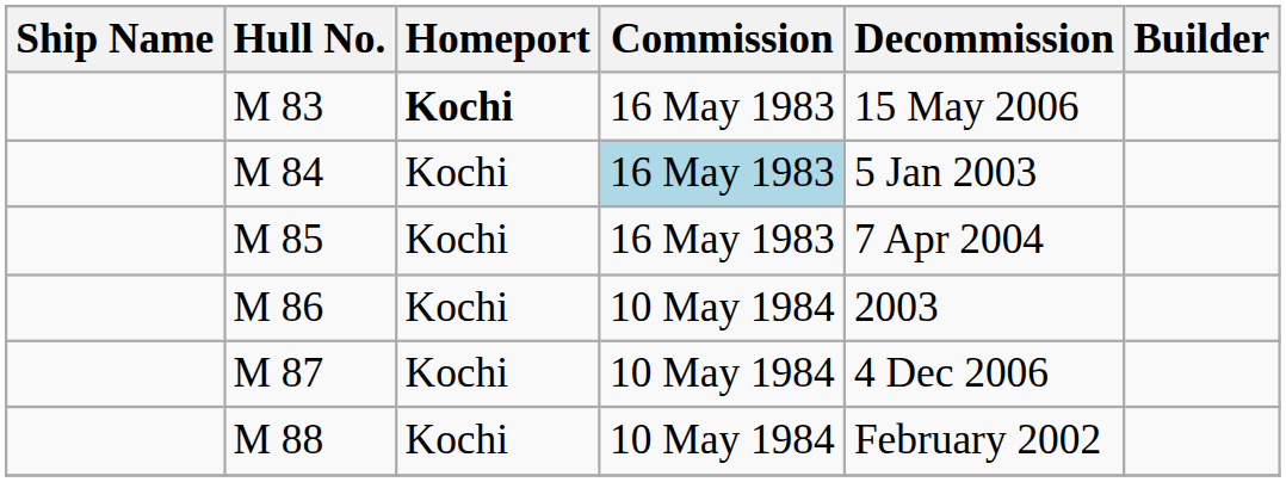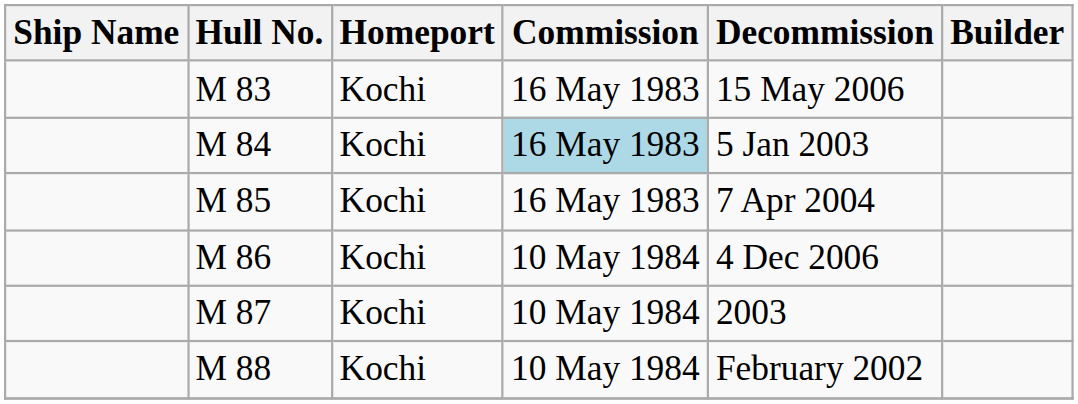M 83 | Homeport: bold -> normal
M 86 | Decommission: 2003 -> 4 Dec 2006
M 87 | Decommission: 4 Dec 2006 -> 2003
